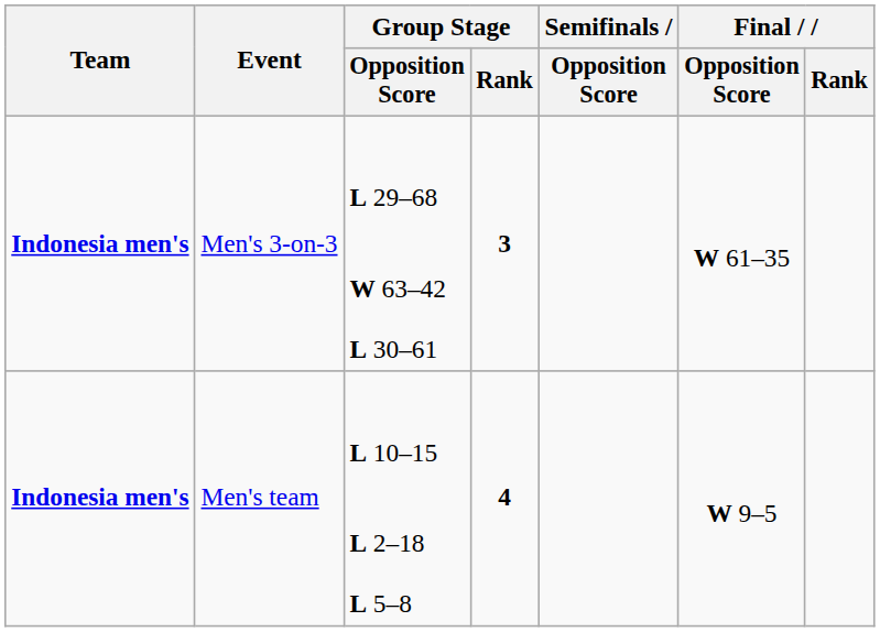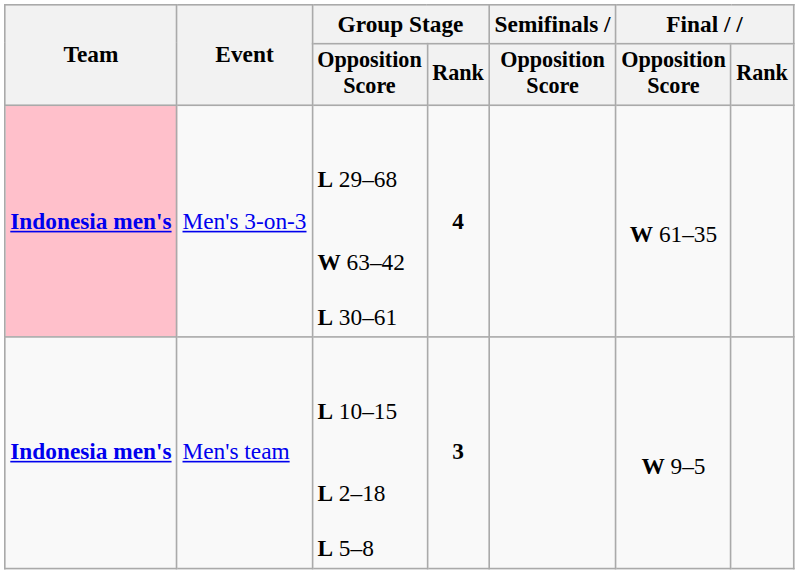Men's 3-on-3 | Team: no background -> pink background
Men's 3-on-3 | Group Stage / Rank: 3 -> 4
Men's team | Group Stage / Rank: 4 -> 3
